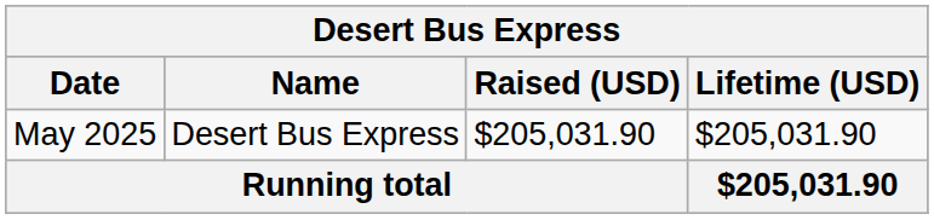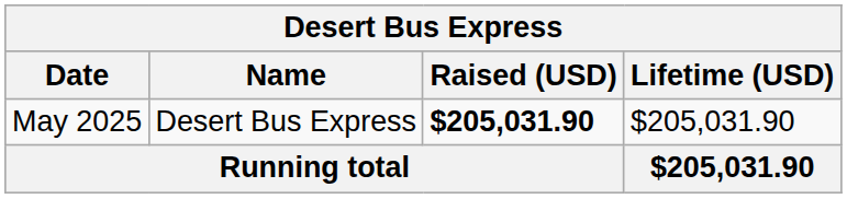May 2025 | Raised (USD): normal -> bold
